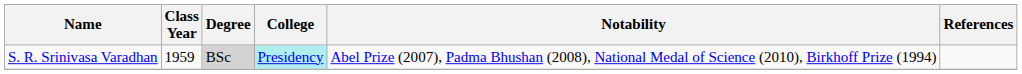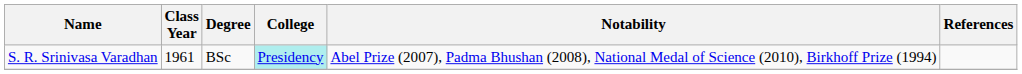S. R. Srinivasa Varadhan | Class Year: 1959 -> 1961
S. R. Srinivasa Varadhan | Degree: lightgrey background -> no background
